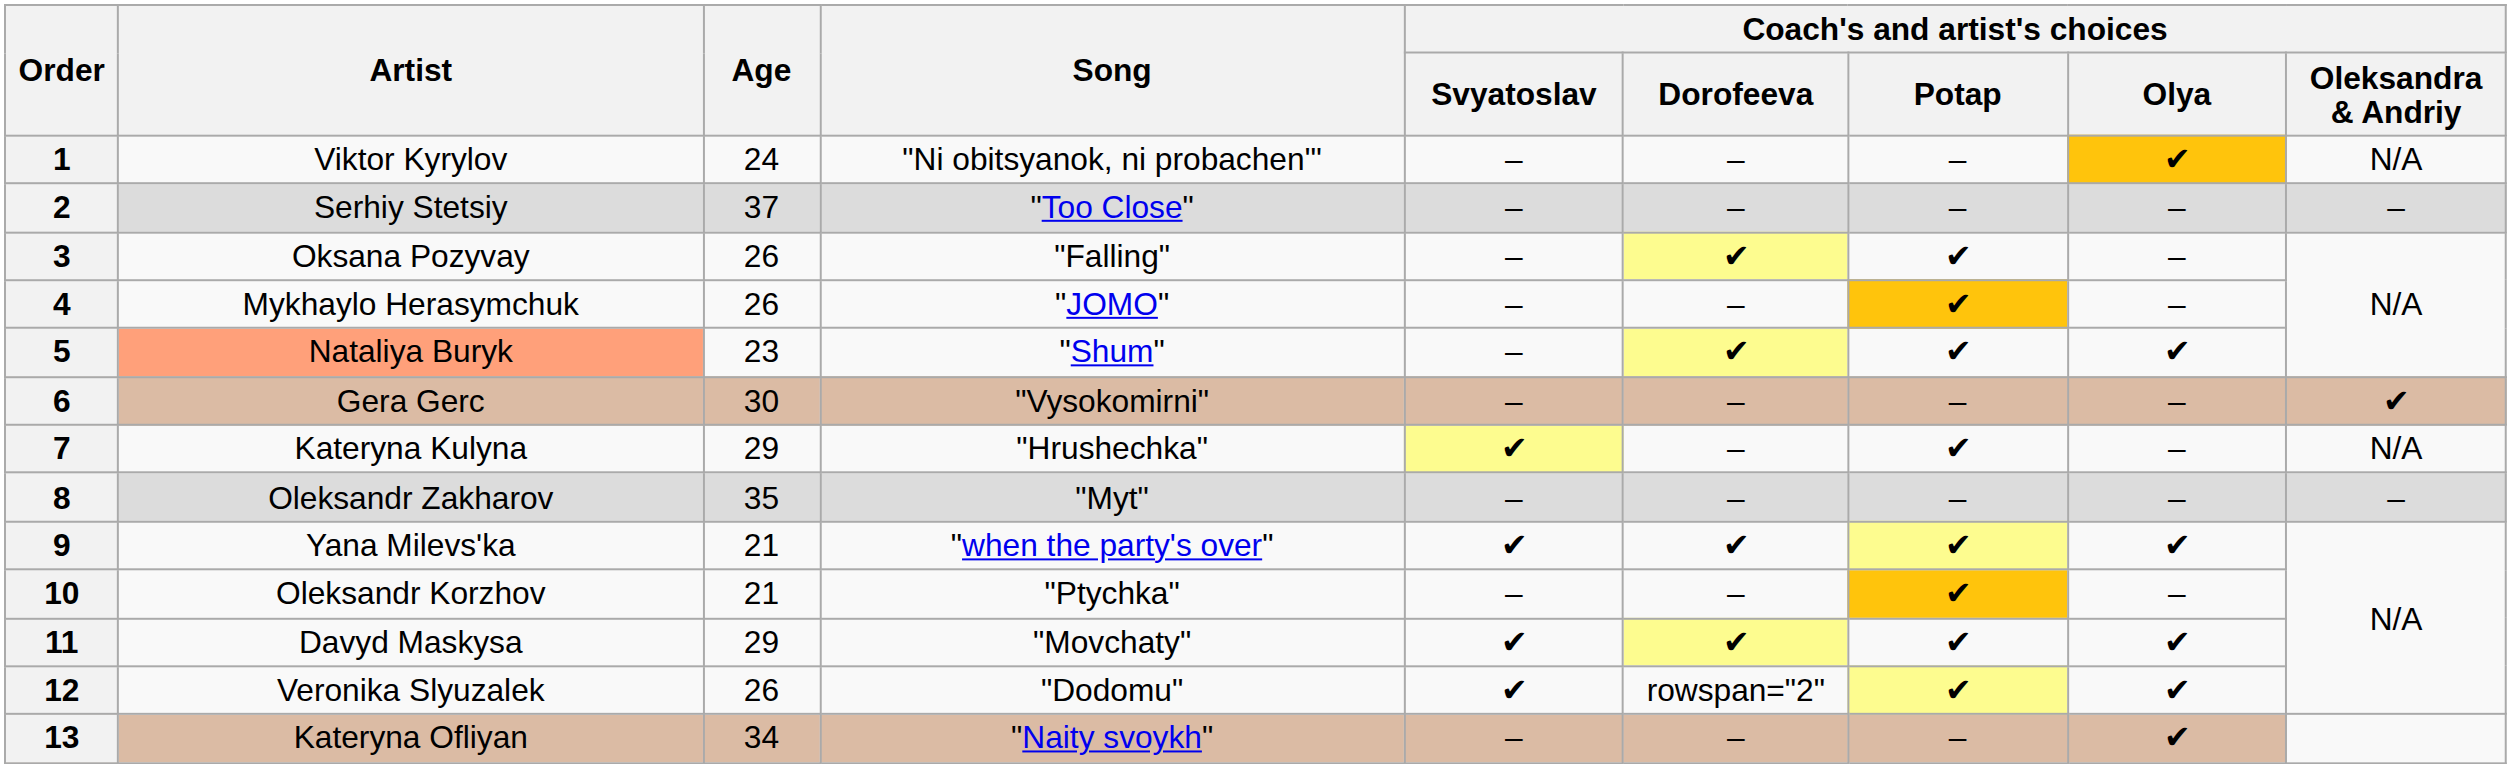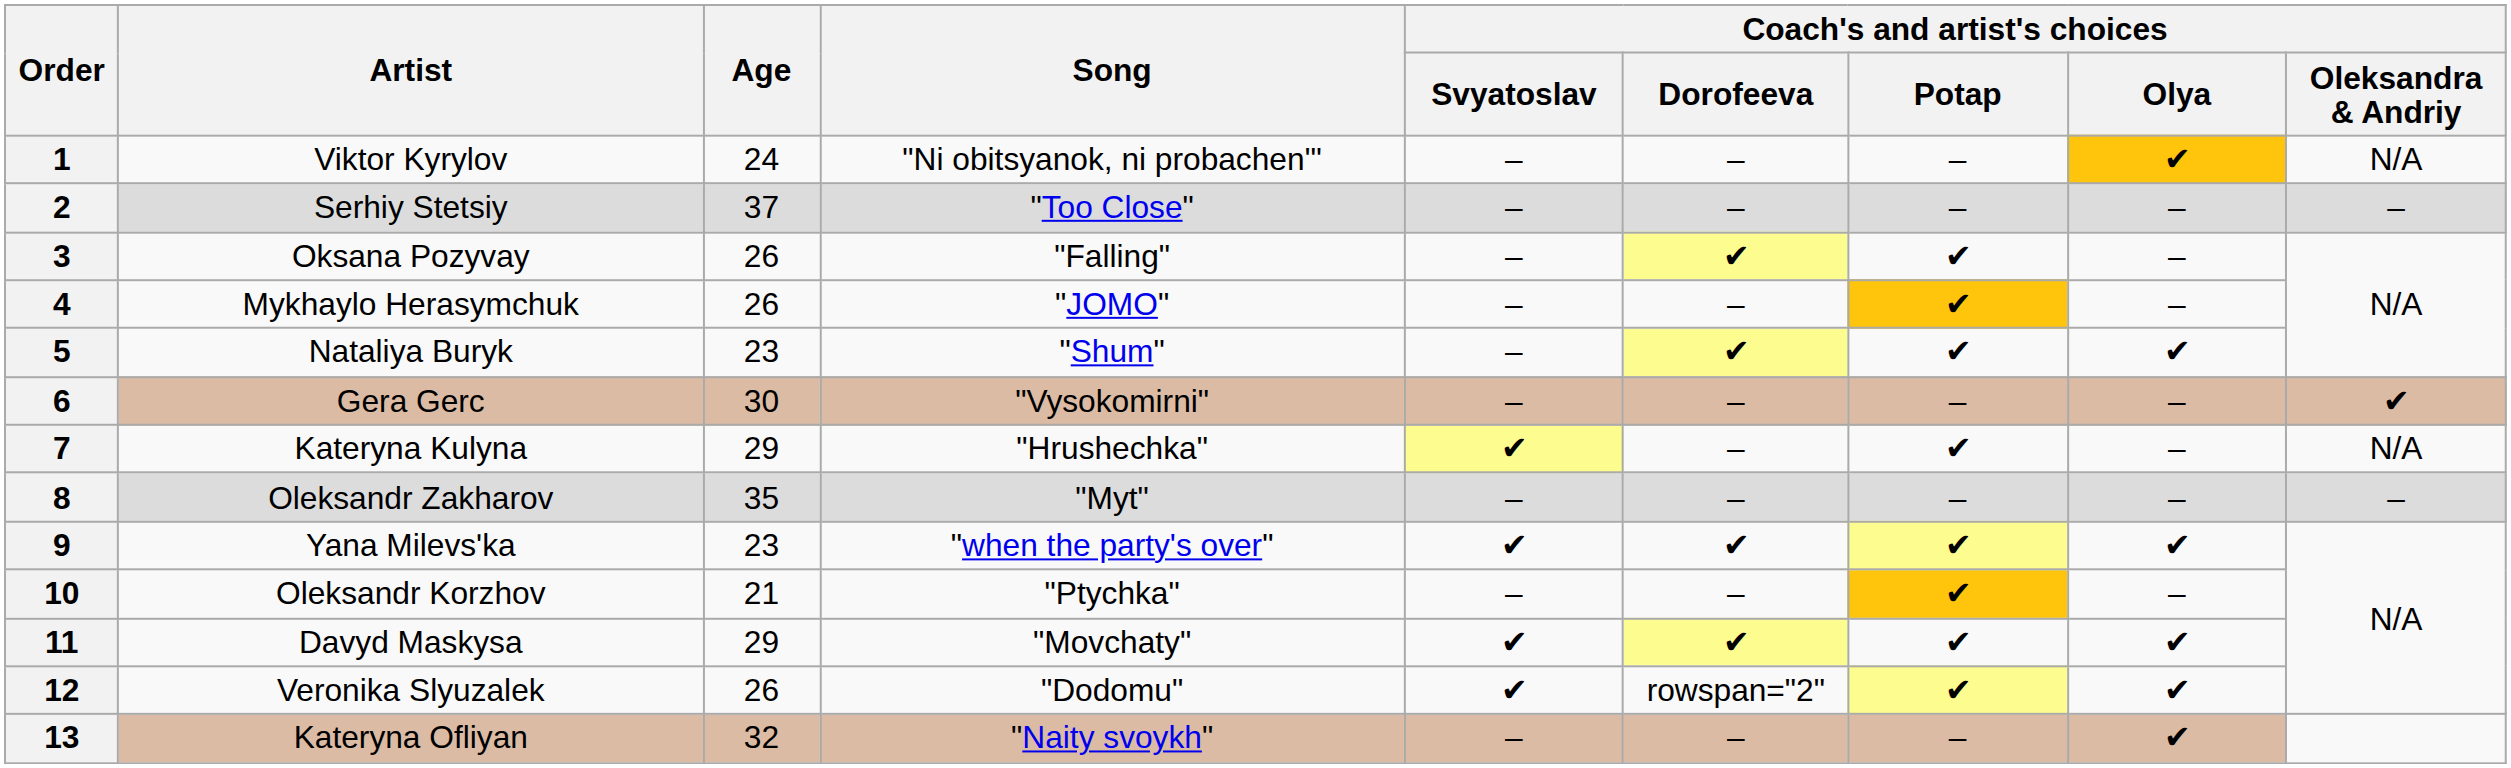5 | Artist: lightsalmon background -> no background
9 | Age: 21 -> 23
13 | Age: 34 -> 32
